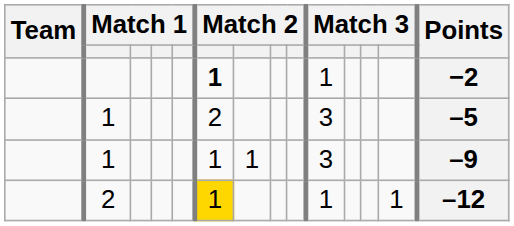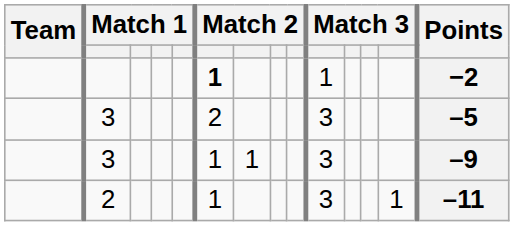row 4 | column 2: 1 -> 3
row 5 | column 2: 1 -> 3
row 6 | column 6: gold background -> no background
row 6 | column 10: 1 -> 3
row 6 | Points: –12 -> –11
